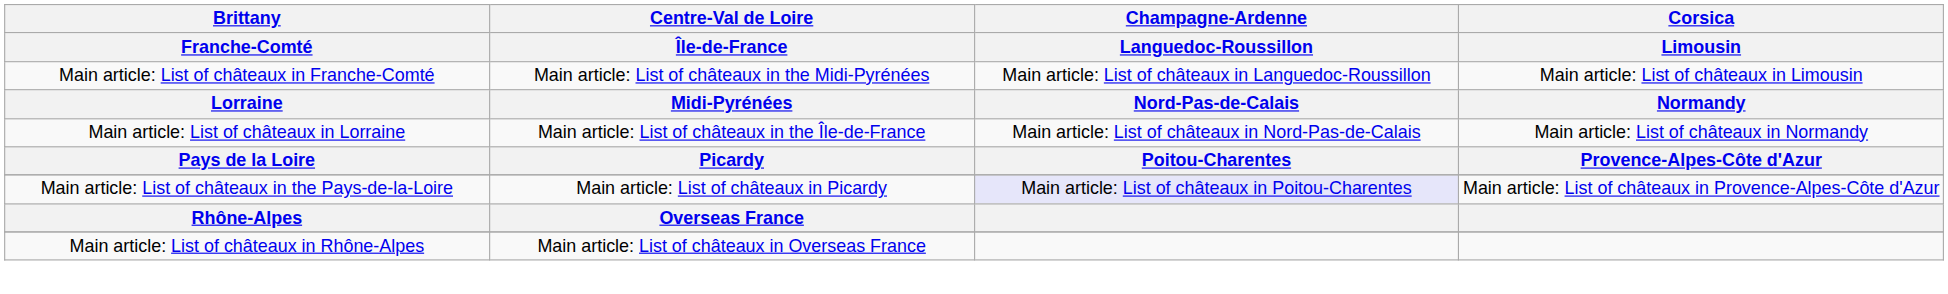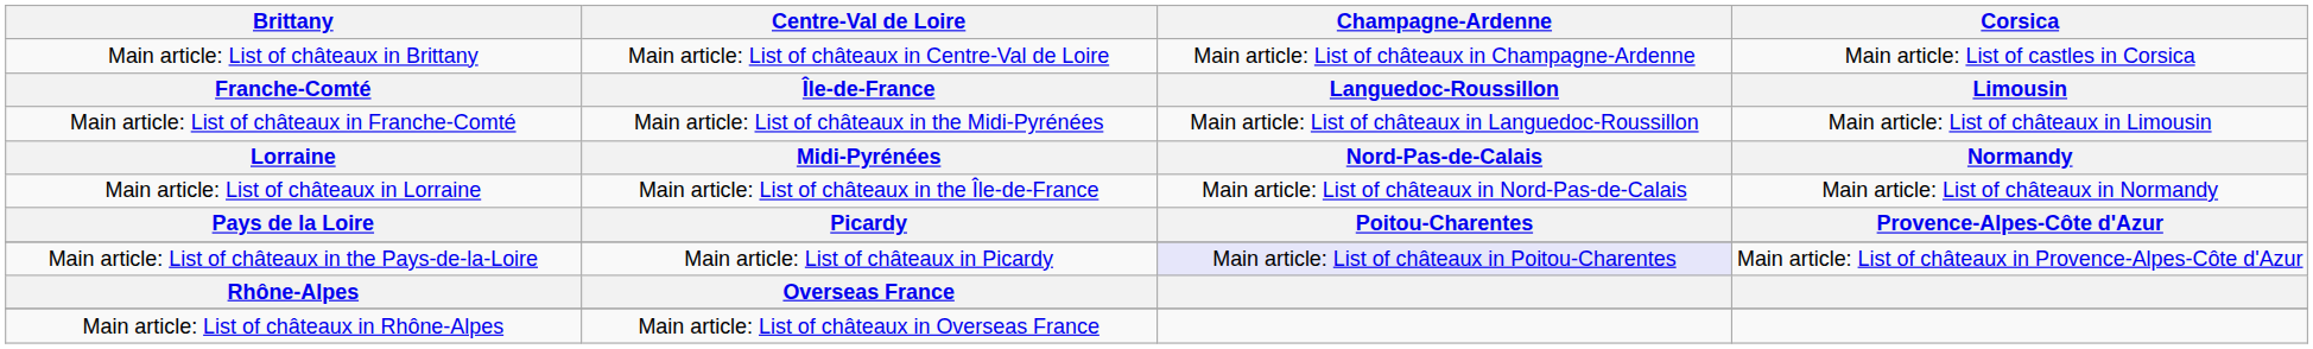+ row: Main article: List of châteaux in Brittany | Main article: List of châteaux in Centre-Val de Loire | Main article: List of châteaux in Champagne-Ardenne | Main article: List of castles in Corsica
